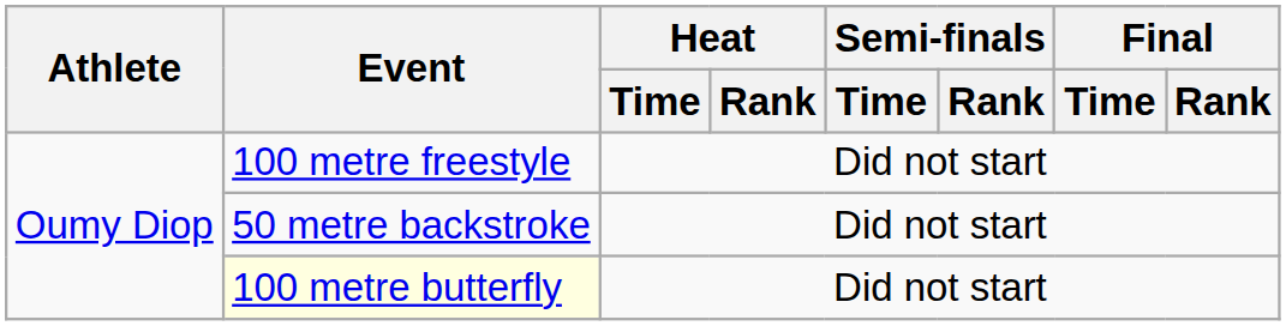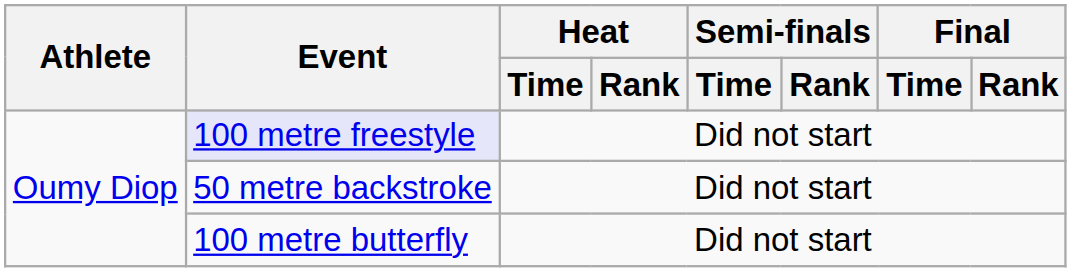100 metre freestyle | Event: no background -> lavender background
100 metre butterfly | Event: lightyellow background -> no background
